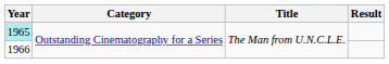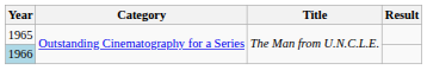1965 | Year: paleturquoise background -> no background
1966 | Year: no background -> lightblue background
